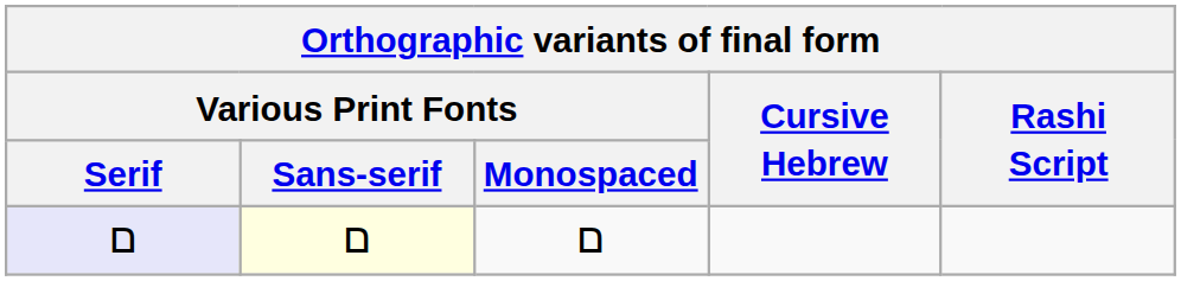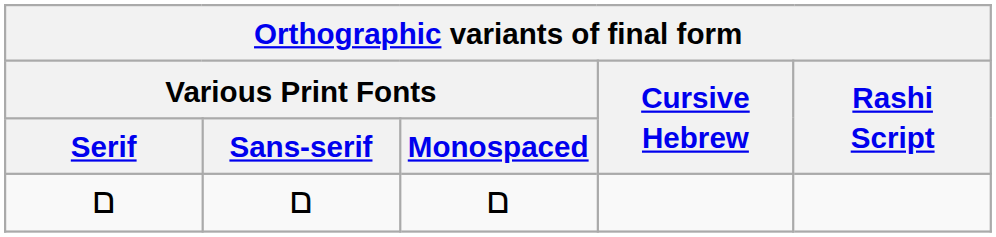row 4 | Various Print Fonts / Serif: lavender background -> no background
row 4 | Various Print Fonts / Sans-serif: lightyellow background -> no background
